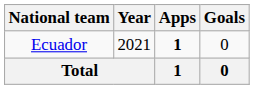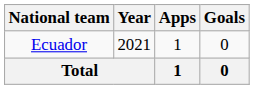Ecuador | Apps: bold -> normal
